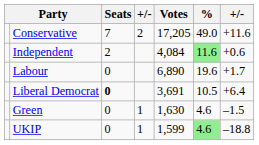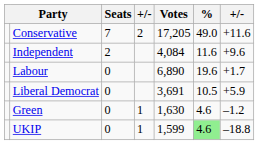Independent | %: lightgreen background -> no background
Independent | column 7: +0.6 -> +9.6
Liberal Democrat | Seats: bold -> normal
Liberal Democrat | column 7: +6.4 -> +5.9
Green | column 7: –1.5 -> –1.2
